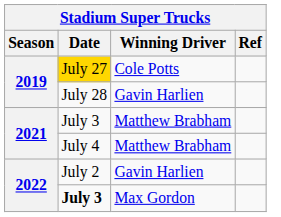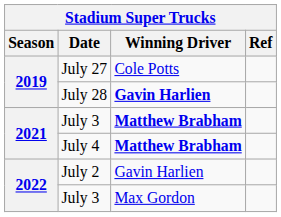July 27 | Date: gold background -> no background
July 28 | Winning Driver: normal -> bold
July 3 / Matthew Brabham | Winning Driver: normal -> bold
July 4 | Winning Driver: normal -> bold
July 3 / Max Gordon | Date: bold -> normal
